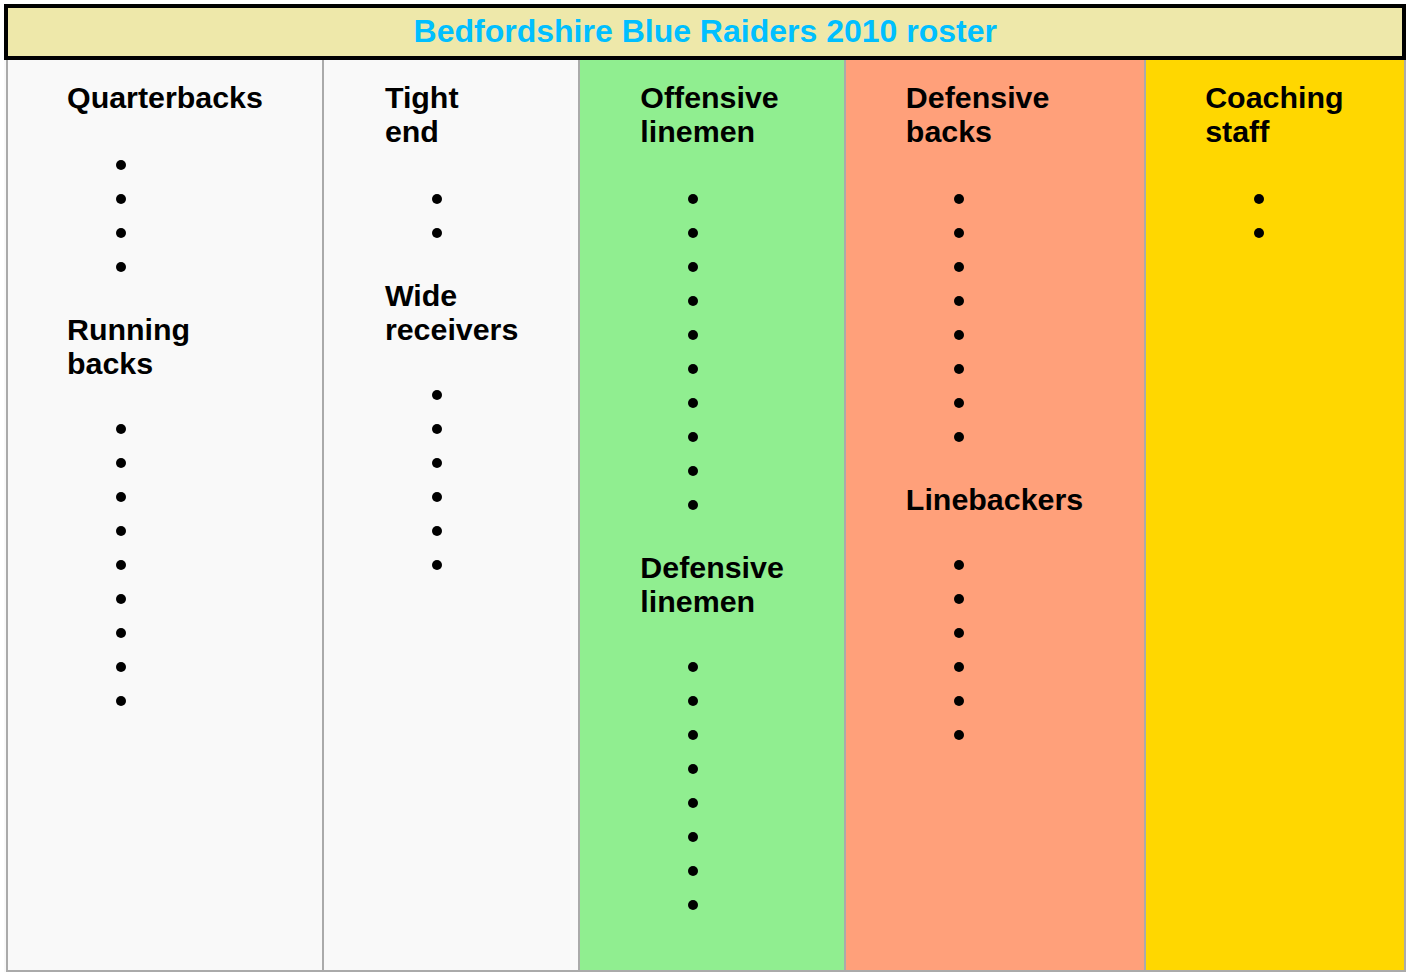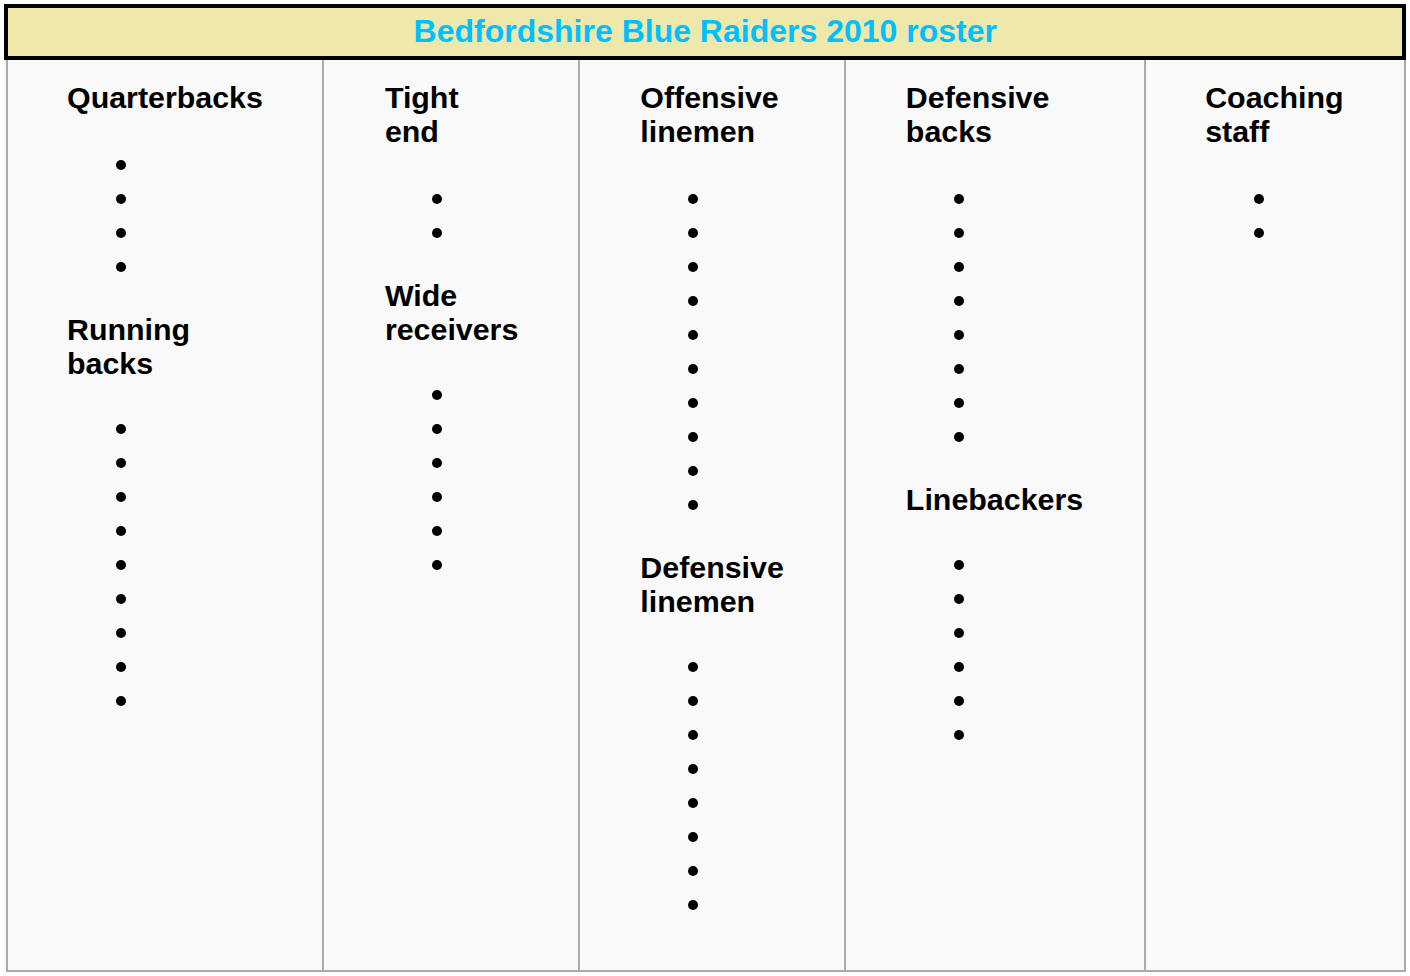Quarterbacks Running backs | column 3: lightgreen background -> no background
Quarterbacks Running backs | column 4: lightsalmon background -> no background
Quarterbacks Running backs | column 5: gold background -> no background
